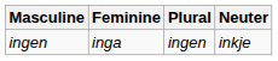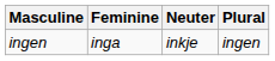columns swapped: Neuter <-> Plural
